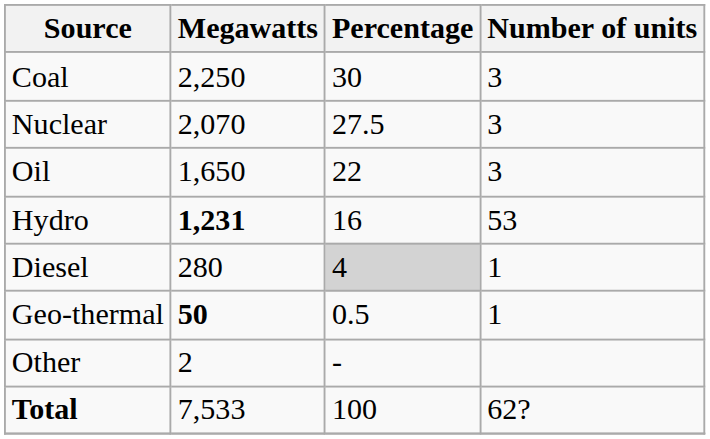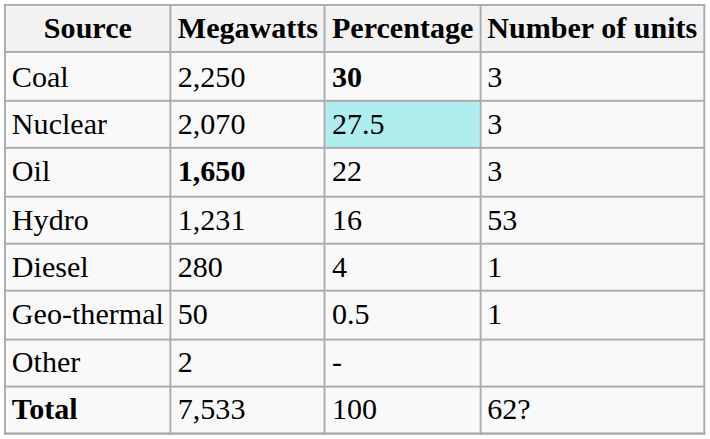Coal | Percentage: normal -> bold
Nuclear | Percentage: no background -> paleturquoise background
Oil | Megawatts: normal -> bold
Hydro | Megawatts: bold -> normal
Diesel | Percentage: lightgrey background -> no background
Geo-thermal | Megawatts: bold -> normal
